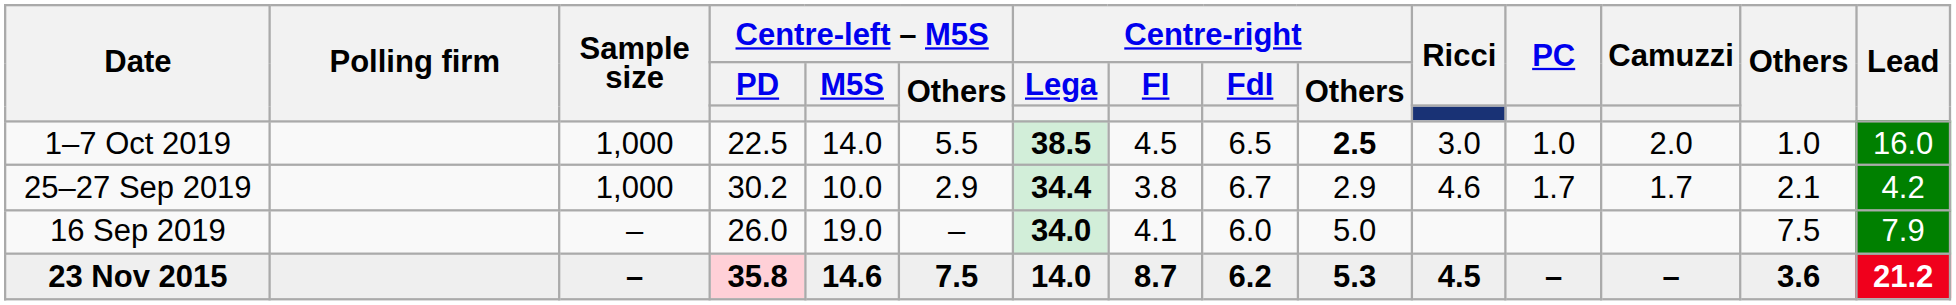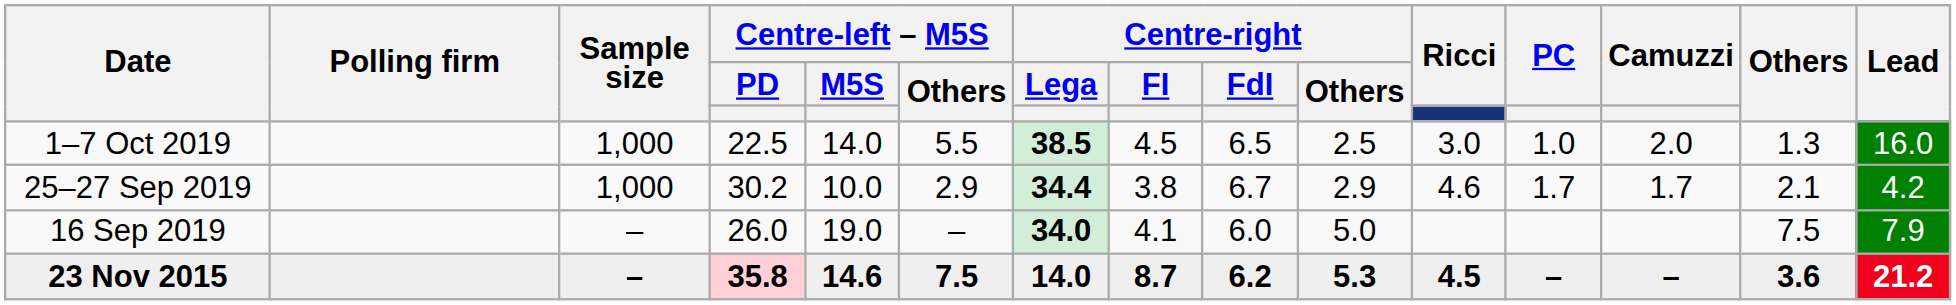1–7 Oct 2019 | Centre-right / Others: bold -> normal
1–7 Oct 2019 | Others: 1.0 -> 1.3
